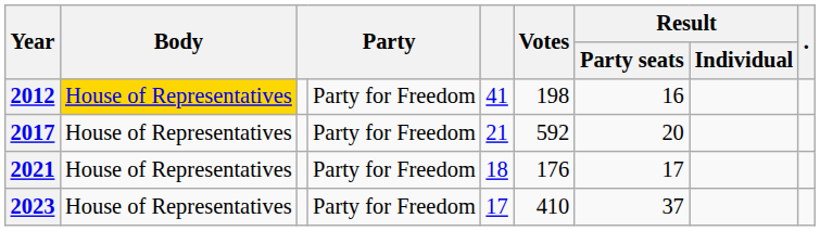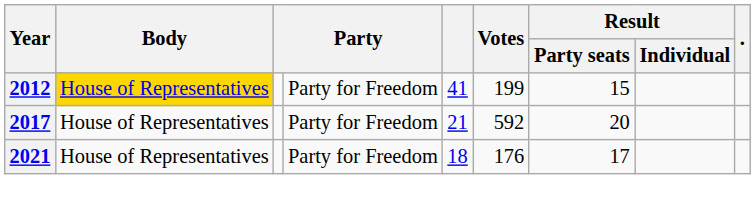2012 | Votes: 198 -> 199
2012 | Result / Party seats: 16 -> 15
- row: 2023 | House of Representatives | Party for Freedom | 17 | 410 | 37
